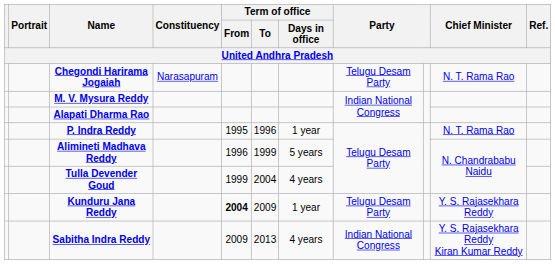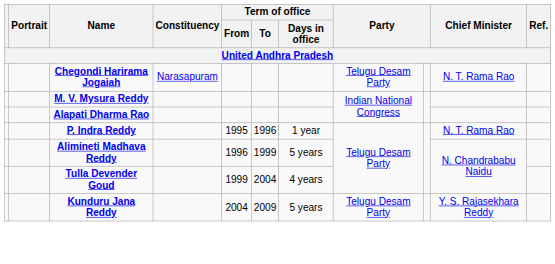Kunduru Jana Reddy | Term of office / From: bold -> normal
Kunduru Jana Reddy | Term of office / Days in office: 1 year -> 5 years
- row: Sabitha Indra Reddy | 2009 | 2013 | 4 years | Indian National Congress | Y. S. Rajasekhara Reddy Kiran Kumar Reddy
